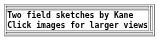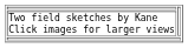row 2 | column 1: bold -> normal
